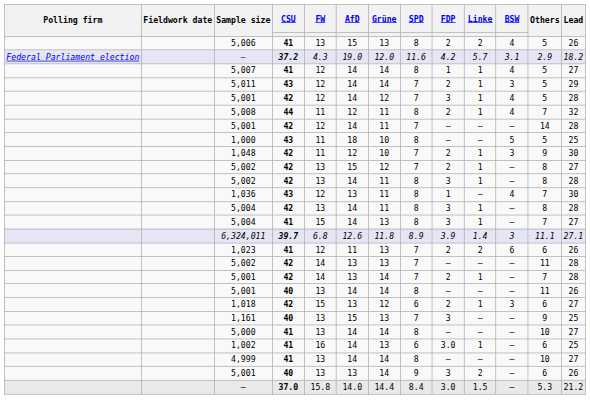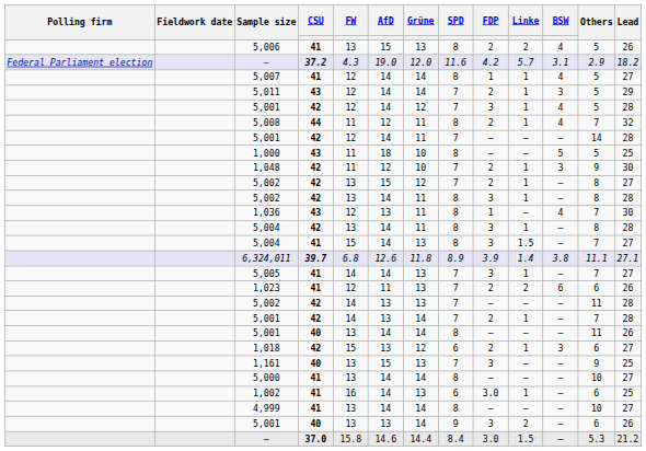5,004 / 41 | Linke: 1 -> 1.5
6,324,011 | BSW: 3 -> 3.8
+ row: 5,005 | 41 | 14 | 14 | 13 | 7 | 3 | 1 | – | 7 | 27
– / 37.0 | AfD: 14.0 -> 14.6
